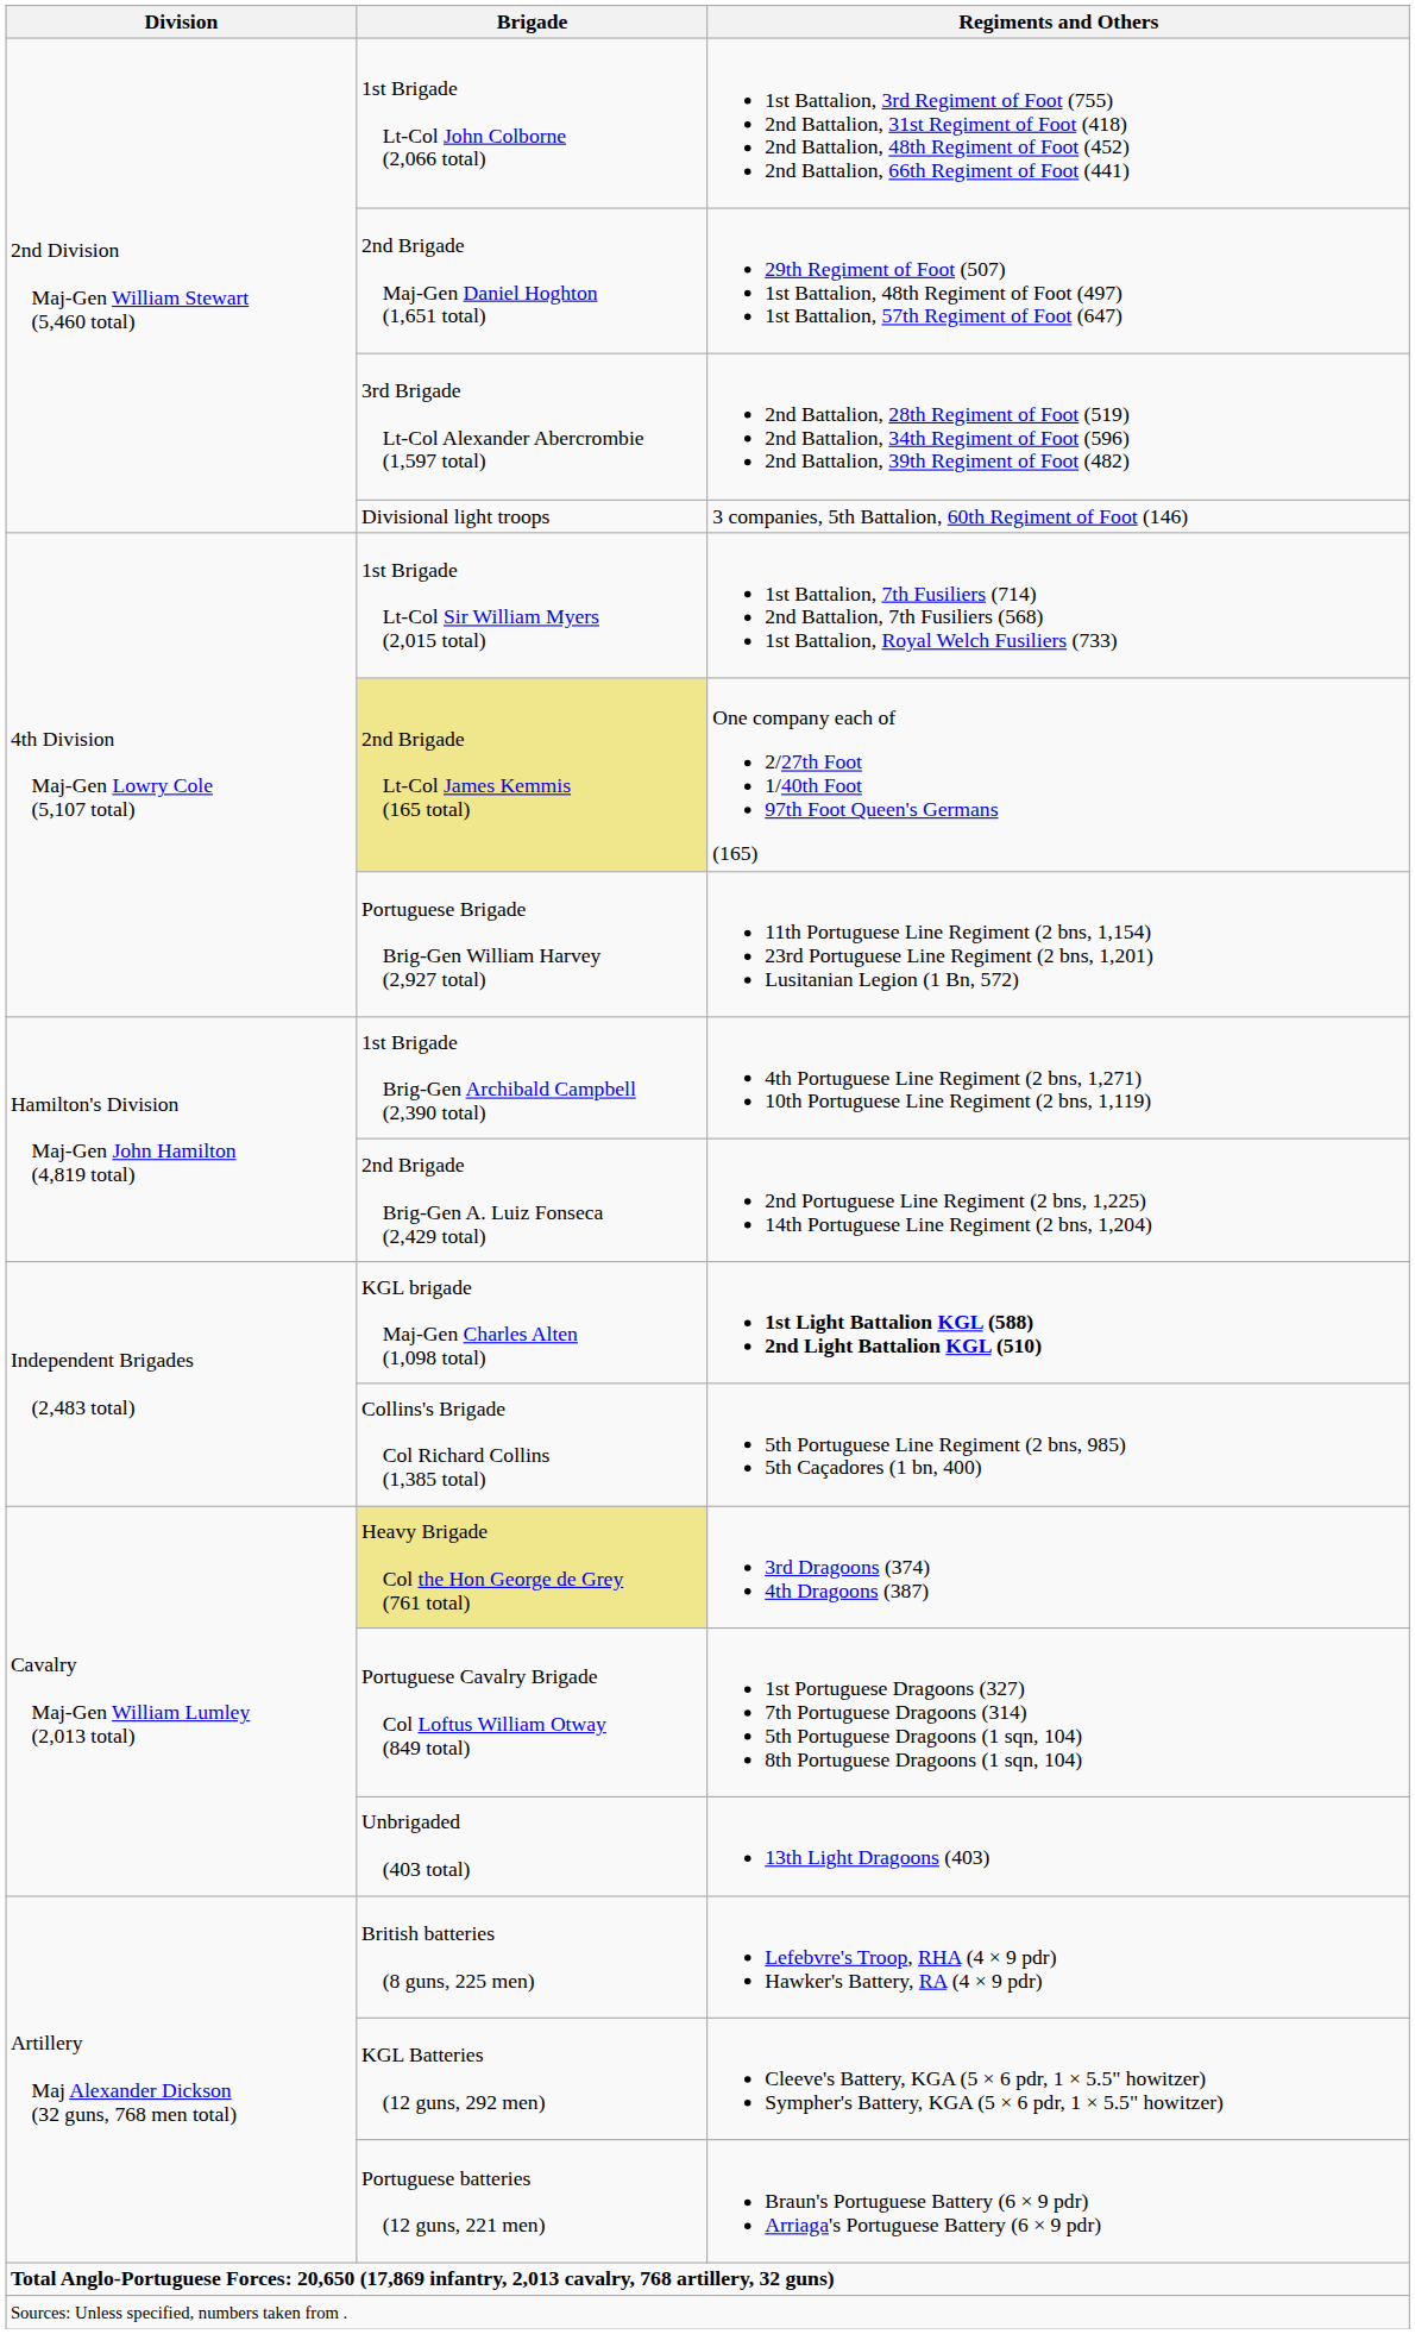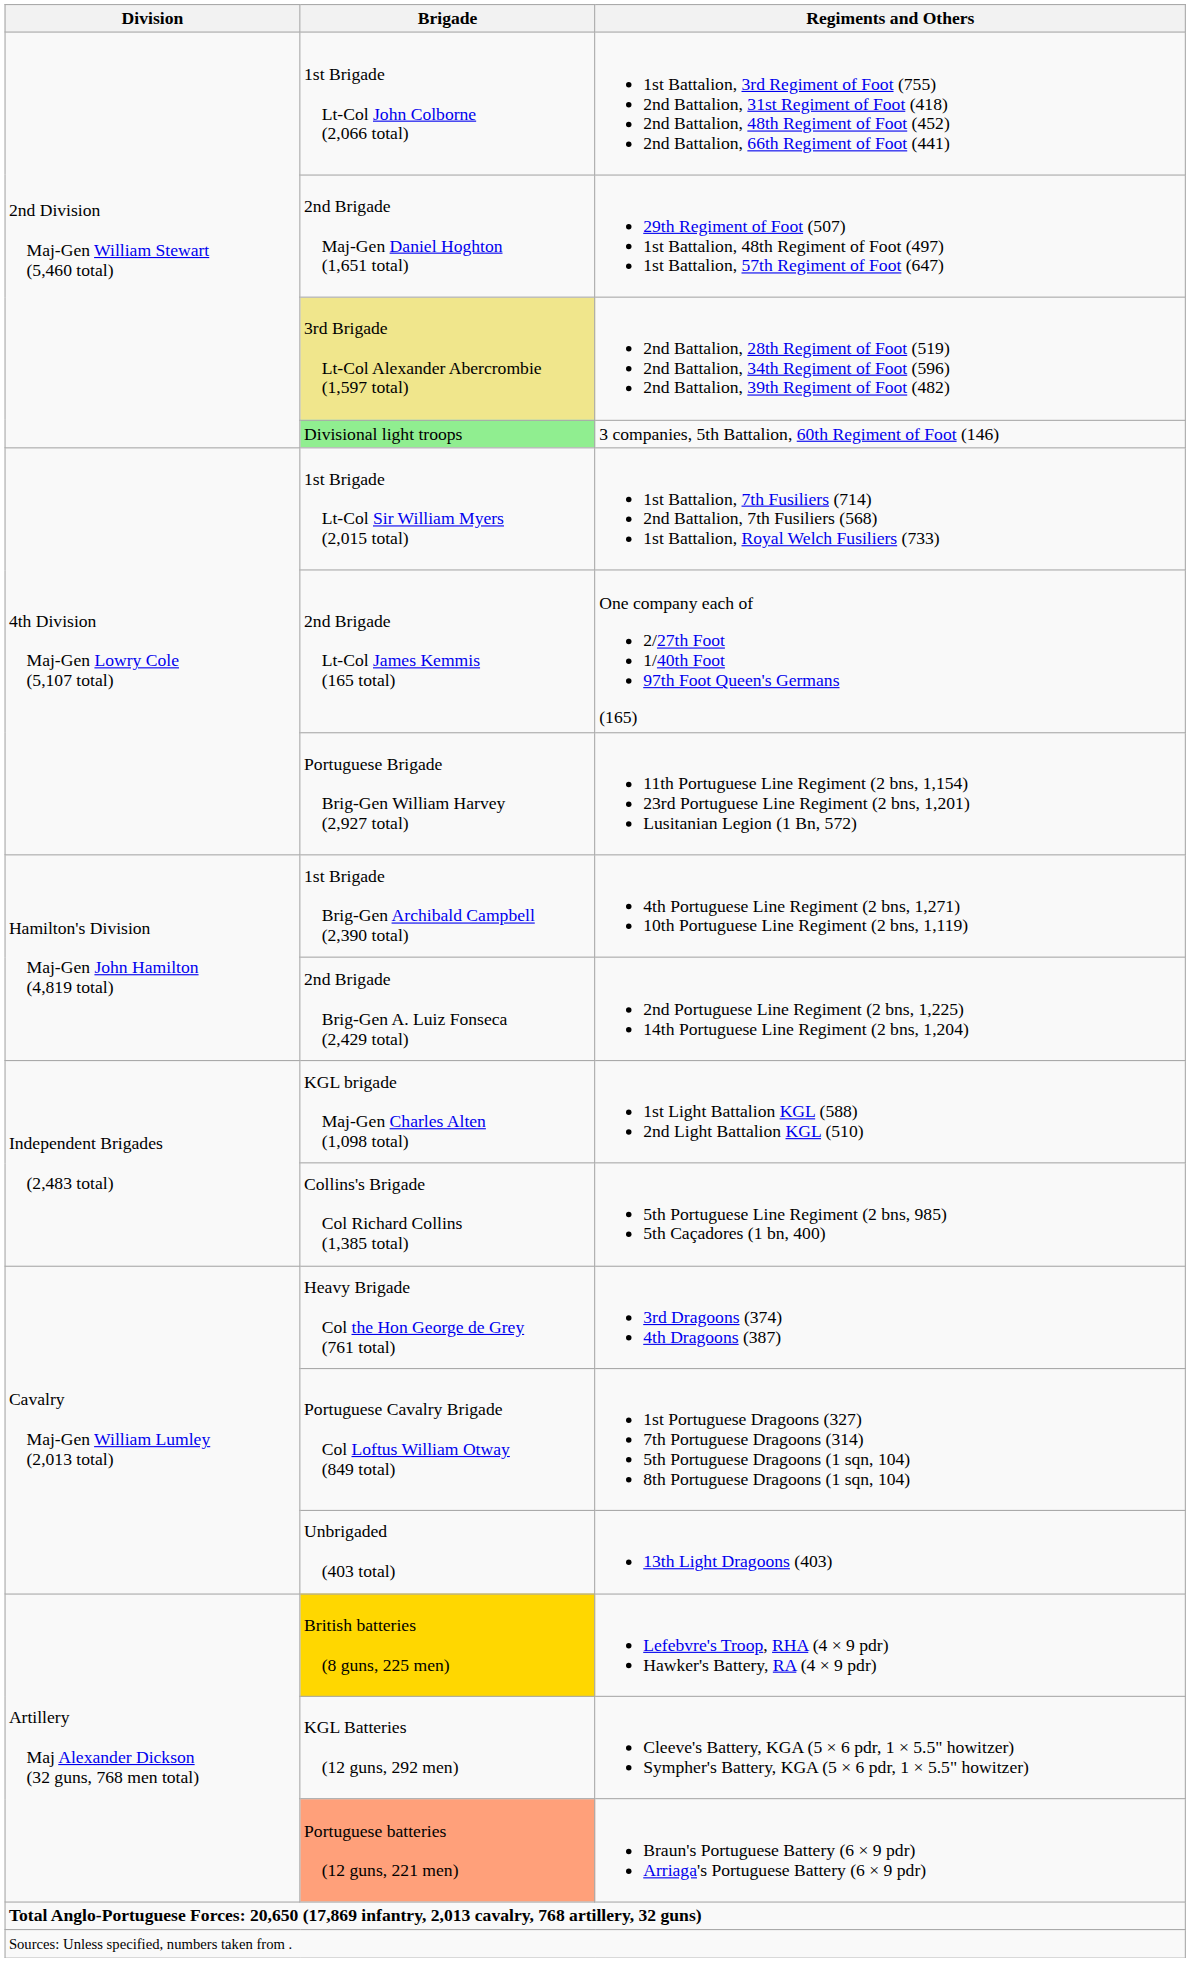3rd Brigade Lt-Col Alexander Abercrombie (1,597 total) | Brigade: no background -> khaki background
Divisional light troops | Brigade: no background -> lightgreen background
2nd Brigade Lt-Col James Kemmis (165 total) | Brigade: khaki background -> no background
KGL brigade Maj-Gen Charles Alten (1,098 total) | Regiments and Others: bold -> normal
Heavy Brigade Col the Hon George de Grey (761 total) | Brigade: khaki background -> no background
British batteries (8 guns, 225 men) | Brigade: no background -> gold background
Portuguese batteries (12 guns, 221 men) | Brigade: no background -> lightsalmon background
